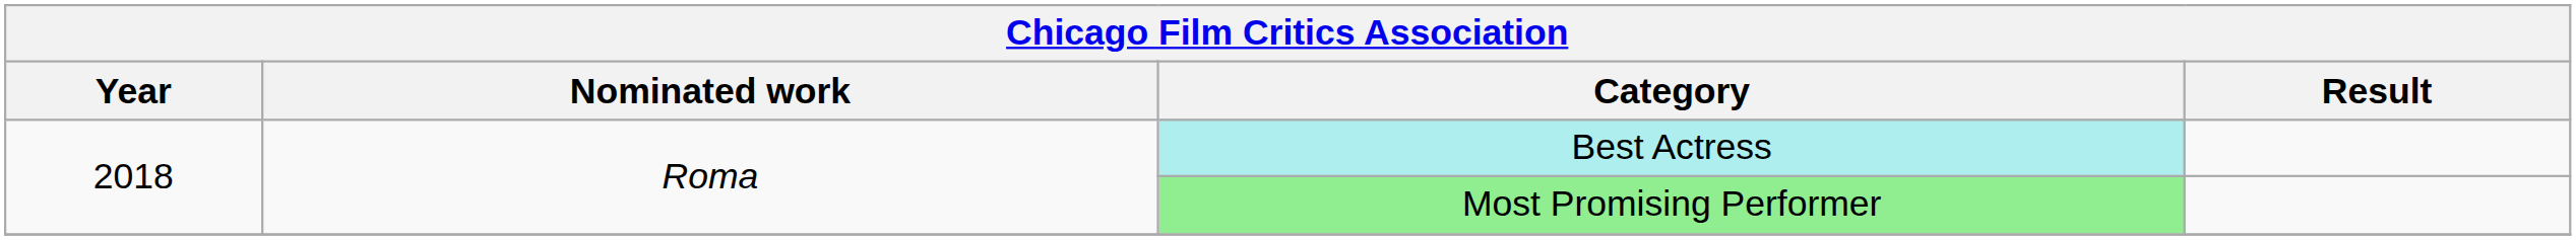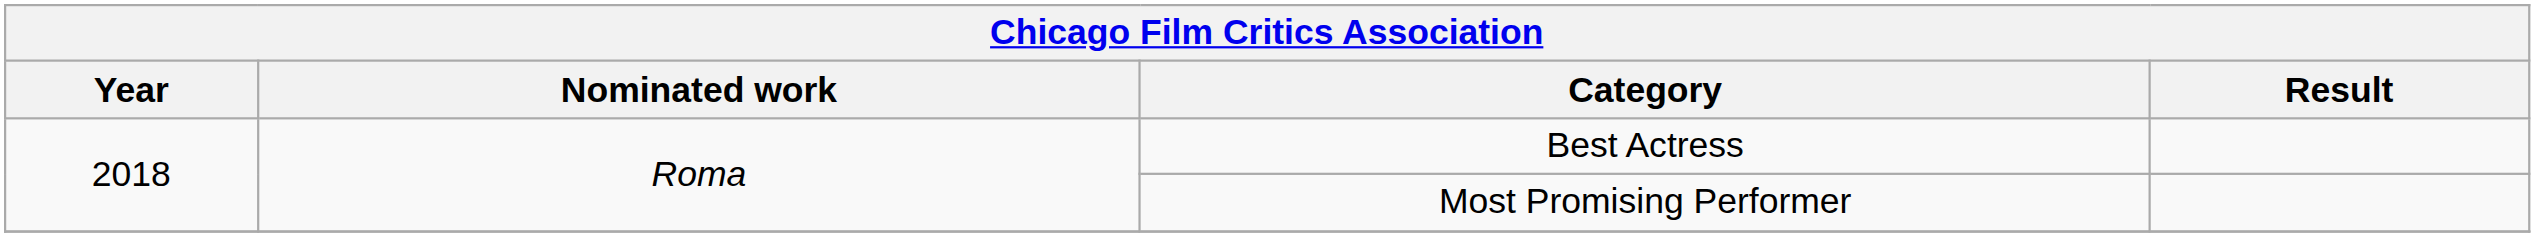Best Actress | Category: paleturquoise background -> no background
Most Promising Performer | Category: lightgreen background -> no background
